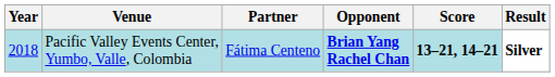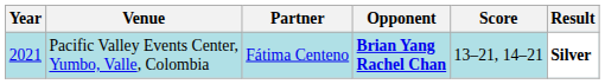Pacific Valley Events Center, Yumbo, Valle, Colombia | Year: 2018 -> 2021
Pacific Valley Events Center, Yumbo, Valle, Colombia | Score: bold -> normal
